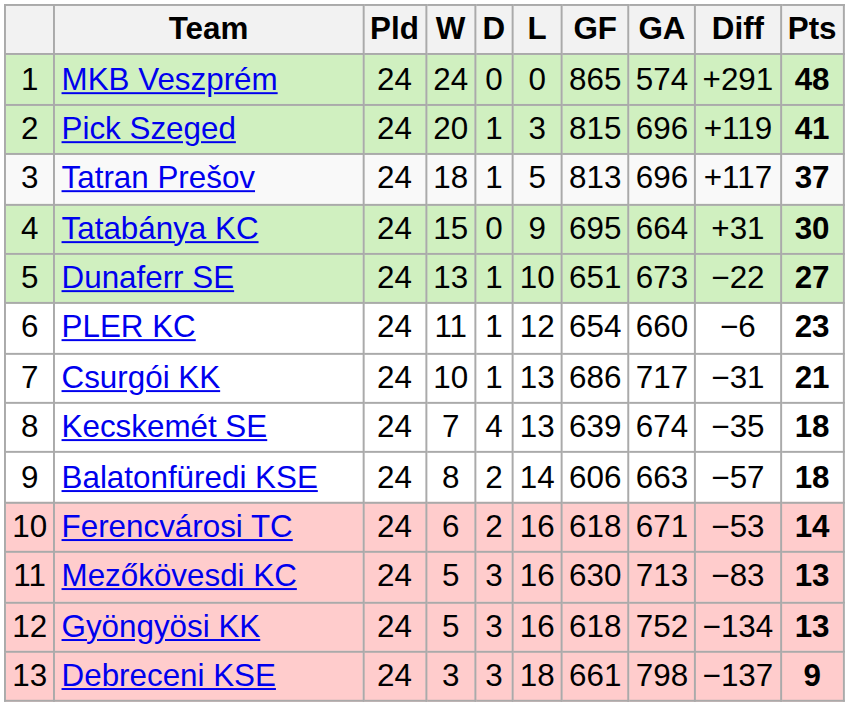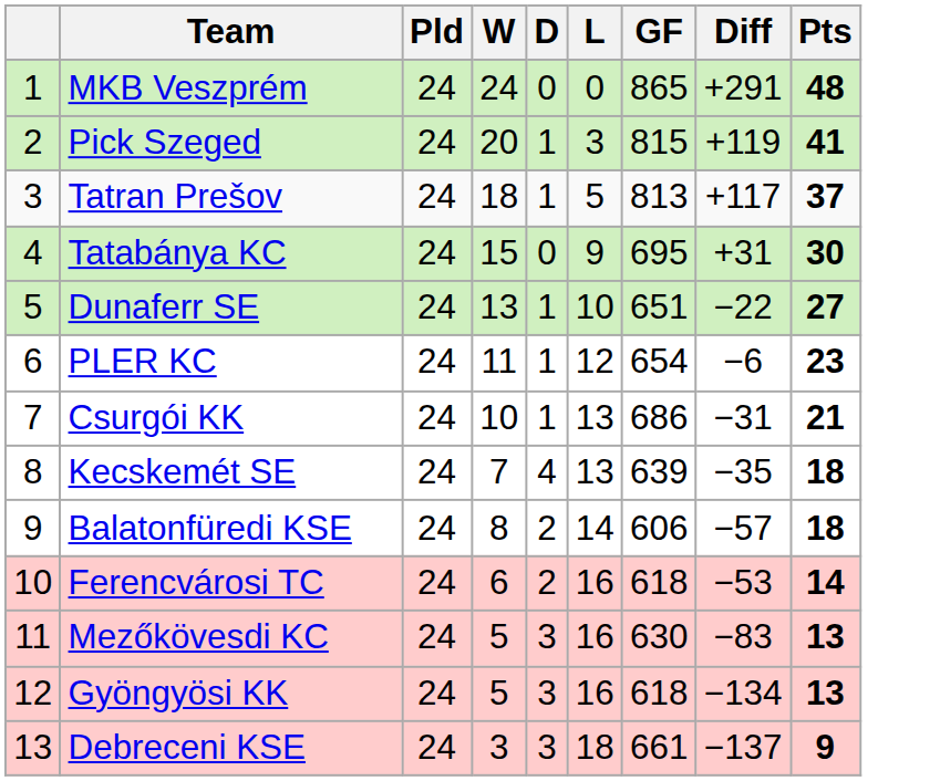- column: GA | 574 | 696 | 696 | 664 | 673 | 660 | 717 | 674 | 663 | 671 | 713 | 752 | 798
